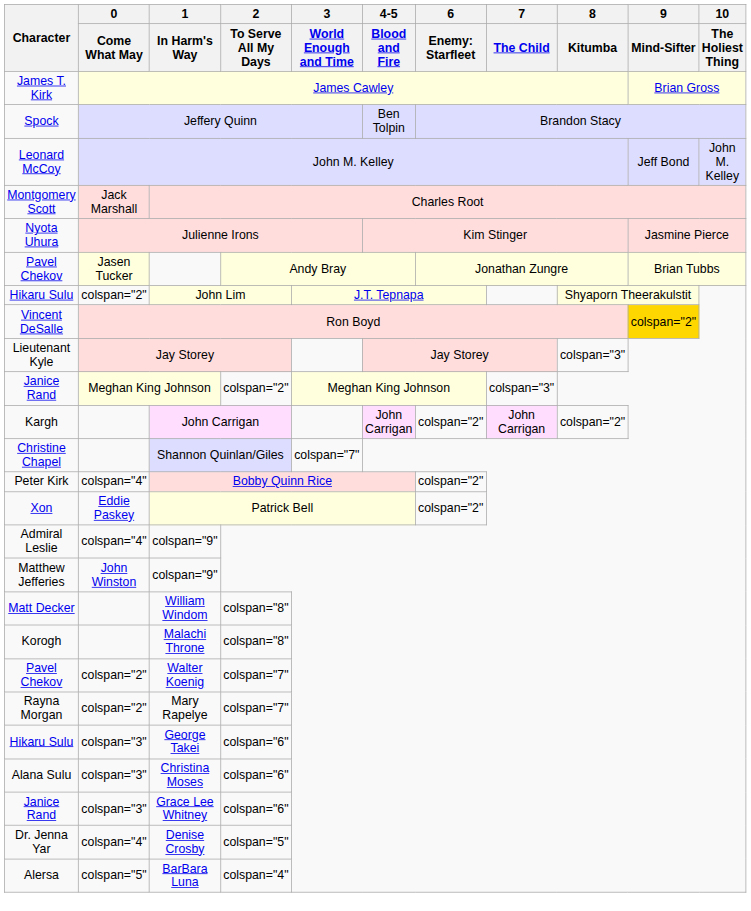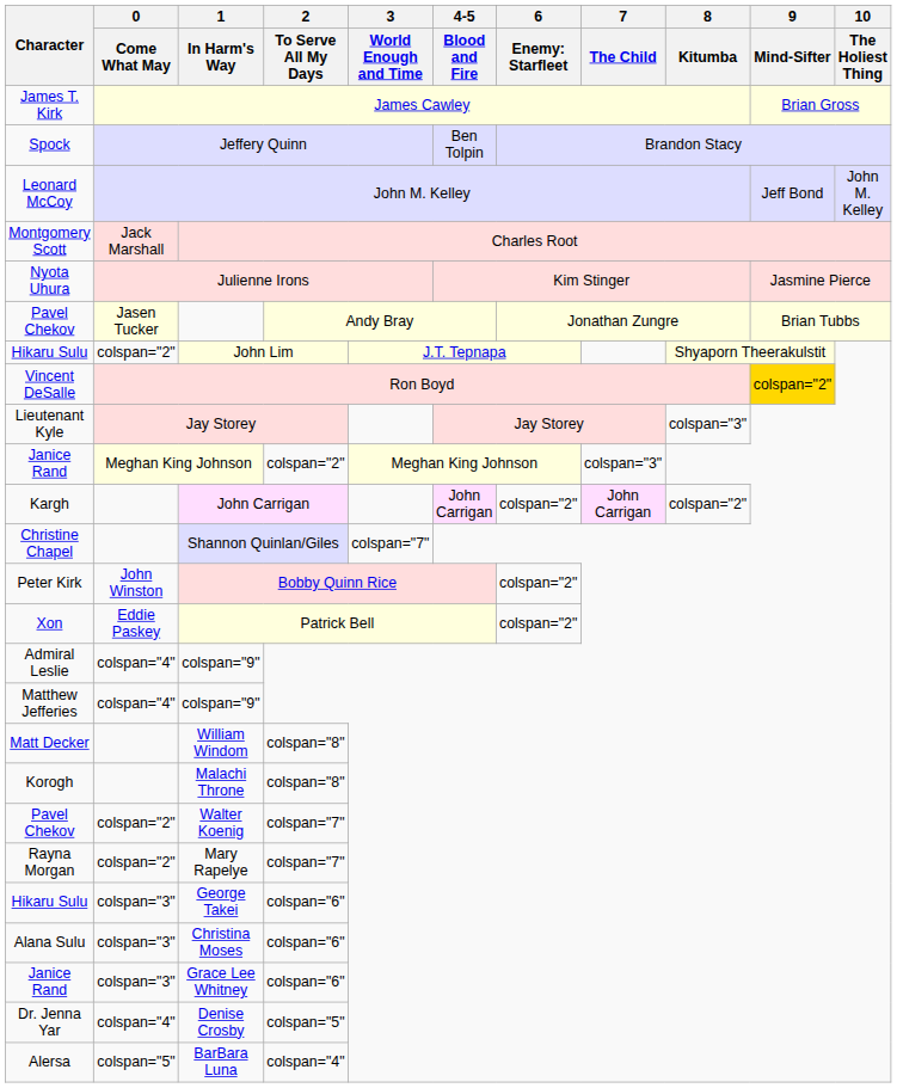Bobby Quinn Rice | 0 / Come What May: colspan="4" -> John Winston
Matthew Jefferies / colspan="9" | 0 / Come What May: John Winston -> colspan="4"
